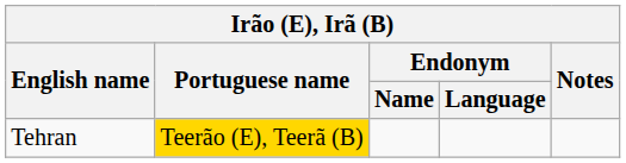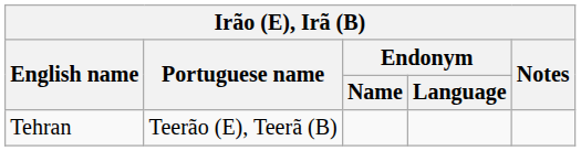Tehran | Portuguese name: gold background -> no background
